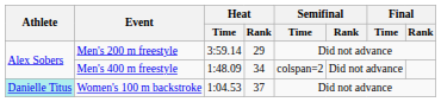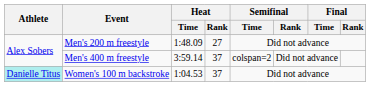Men's 200 m freestyle | Heat / Time: 3:59.14 -> 1:48.09
Men's 200 m freestyle | Heat / Rank: 29 -> 27
Men's 400 m freestyle | Heat / Time: 1:48.09 -> 3:59.14
Men's 400 m freestyle | Heat / Rank: 34 -> 37
